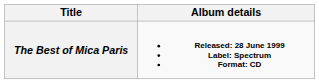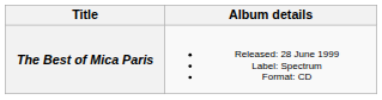The Best of Mica Paris | Album details: bold -> normal
